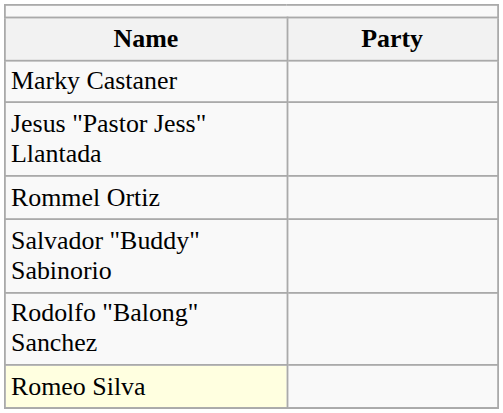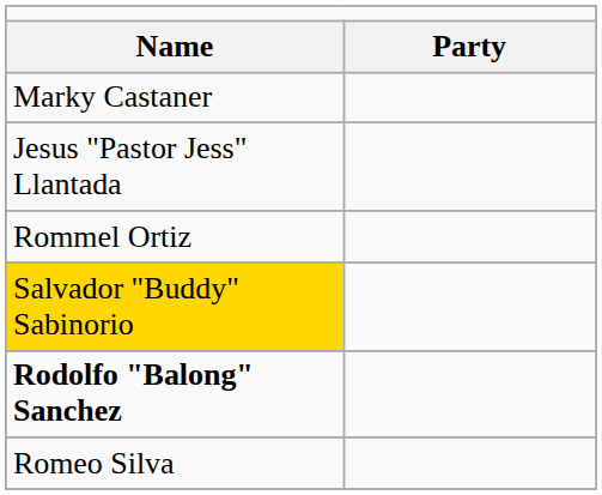Salvador "Buddy" Sabinorio | column 1: no background -> gold background
Rodolfo "Balong" Sanchez | column 1: normal -> bold
Romeo Silva | column 1: lightyellow background -> no background
